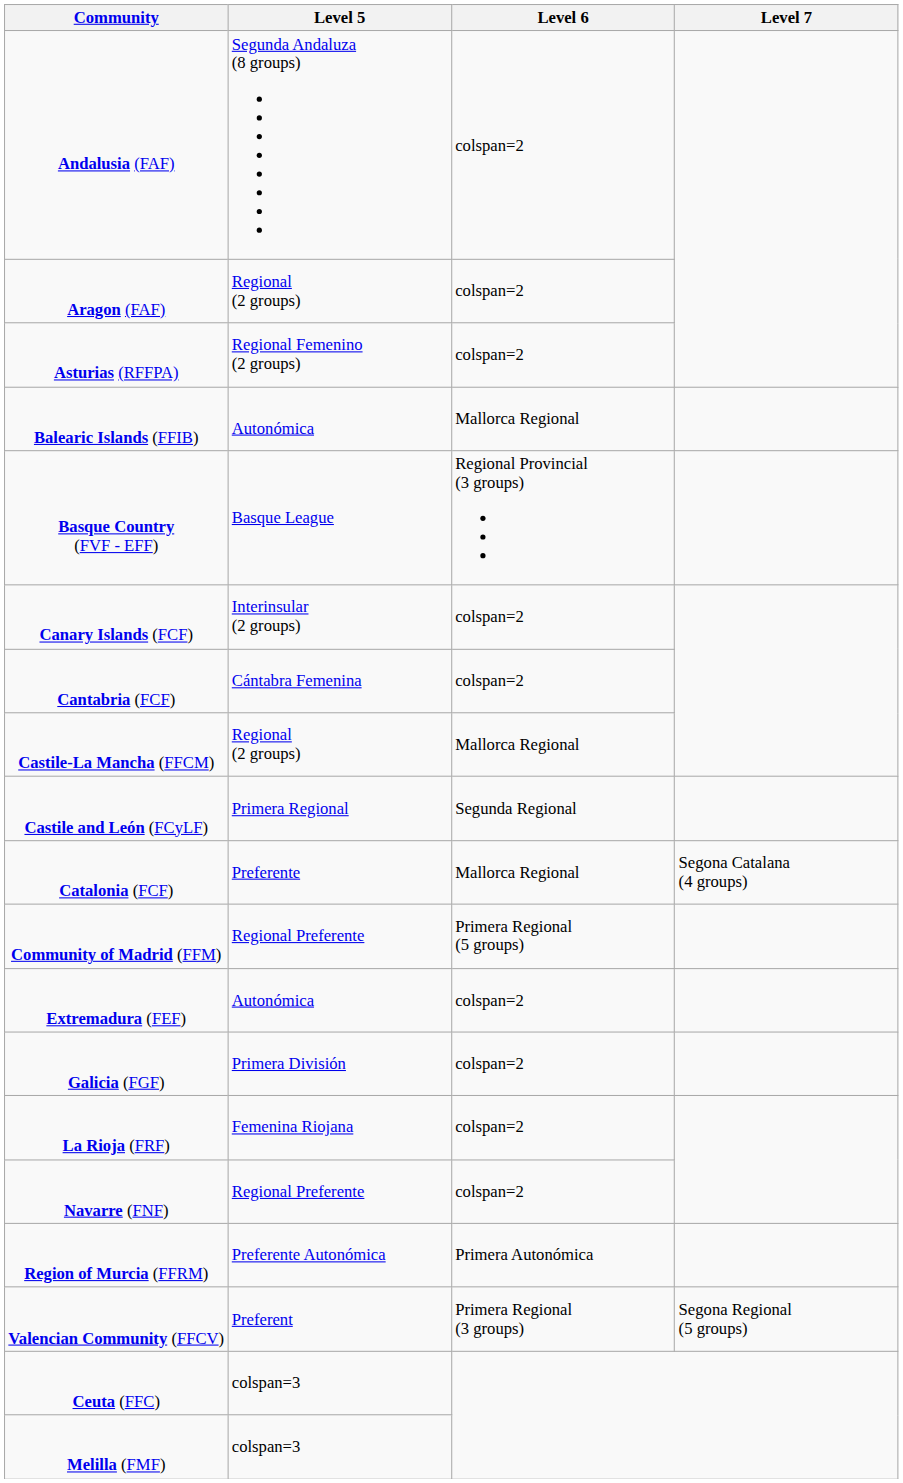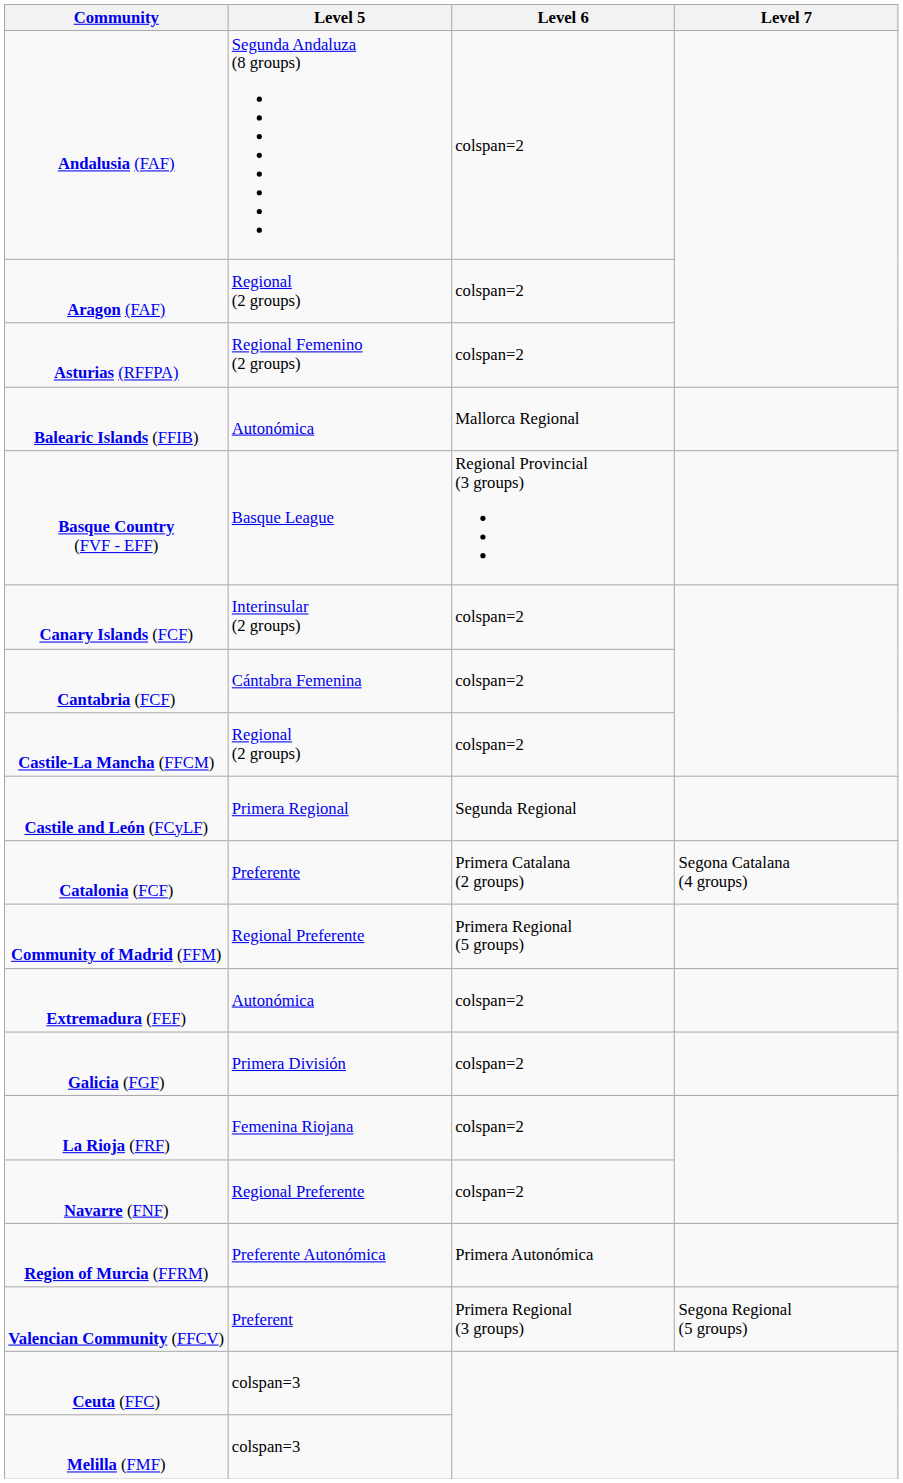Castile-La Mancha (FFCM) | Level 6: Mallorca Regional -> colspan=2
Catalonia (FCF) | Level 6: Mallorca Regional -> Primera Catalana (2 groups)
